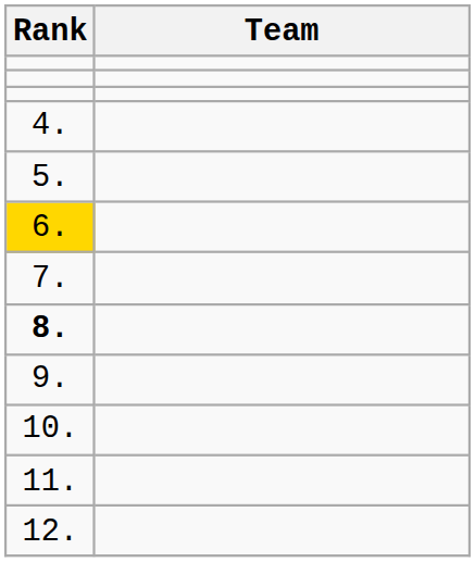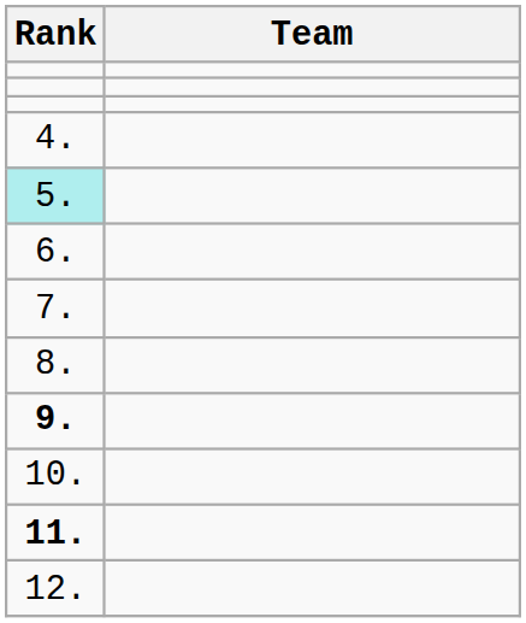row 6 | Rank: no background -> paleturquoise background
row 7 | Rank: gold background -> no background
row 9 | Rank: bold -> normal
row 10 | Rank: normal -> bold
row 12 | Rank: normal -> bold
